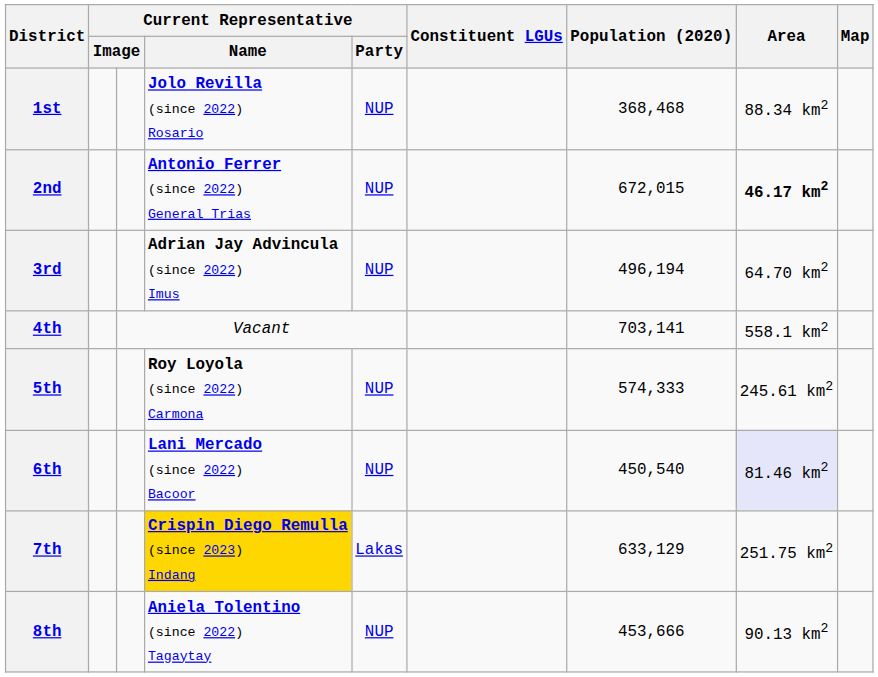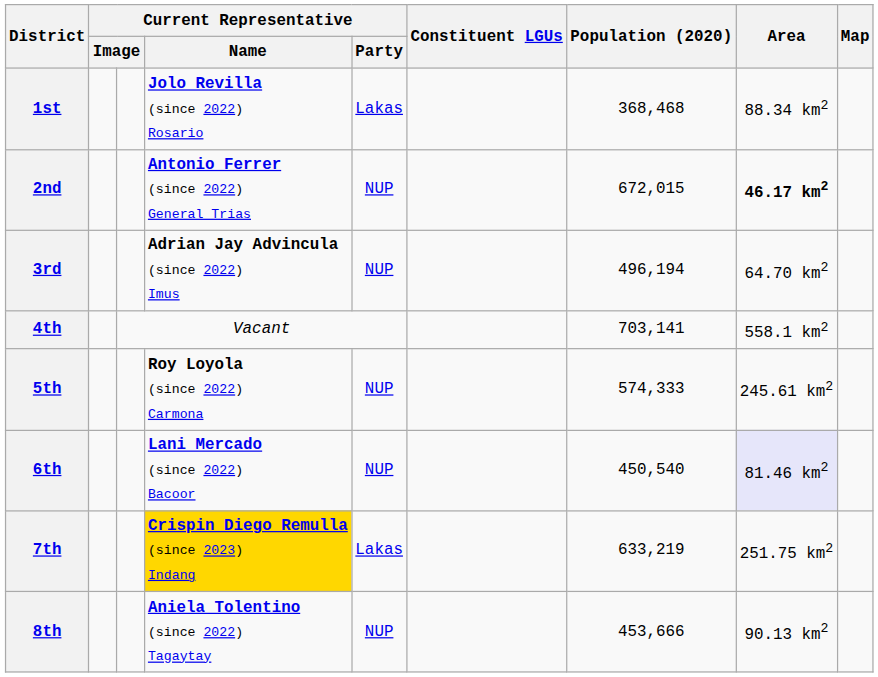1st | Current Representative / Party: NUP -> Lakas
7th | Population (2020): 633,129 -> 633,219
